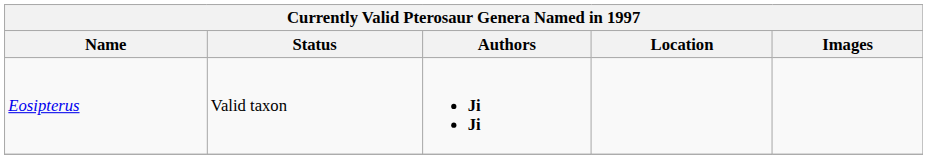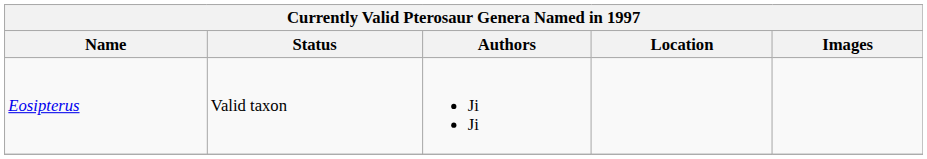Eosipterus | Authors: bold -> normal
